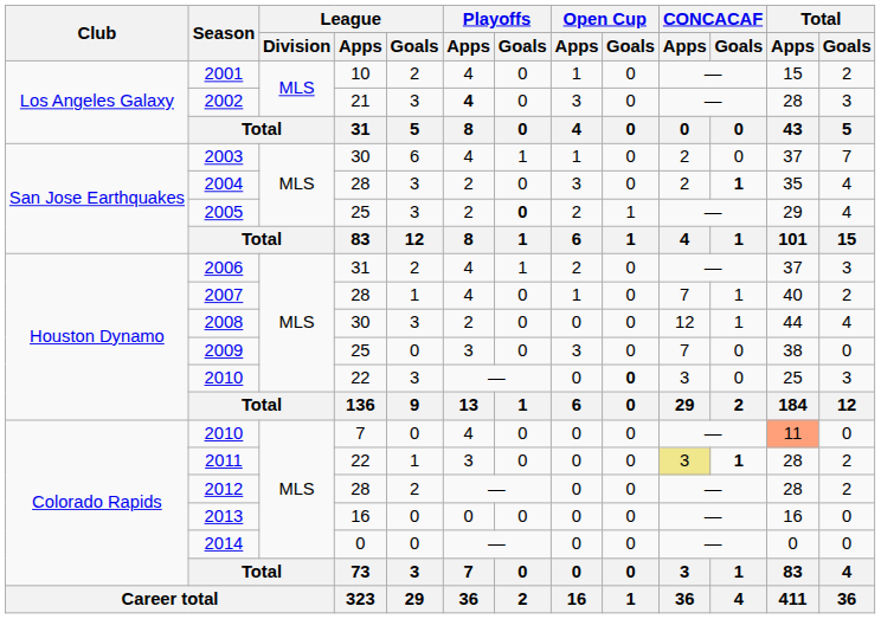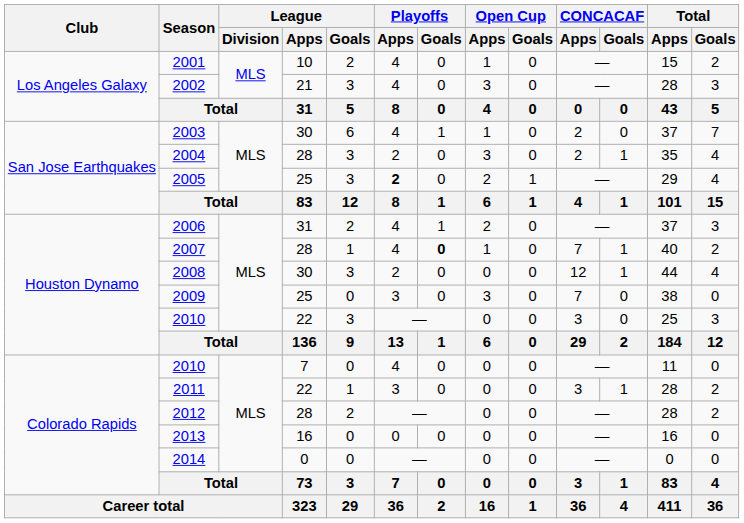2002 | Playoffs / Apps: bold -> normal
2004 | CONCACAF / Goals: bold -> normal
2005 | Playoffs / Apps: normal -> bold
2005 | Playoffs / Goals: bold -> normal
2007 | Playoffs / Goals: normal -> bold
2010 / 22 | Open Cup / Goals: bold -> normal
2010 / 7 | Total / Apps: lightsalmon background -> no background
2011 | CONCACAF / Apps: khaki background -> no background
2011 | CONCACAF / Goals: bold -> normal
